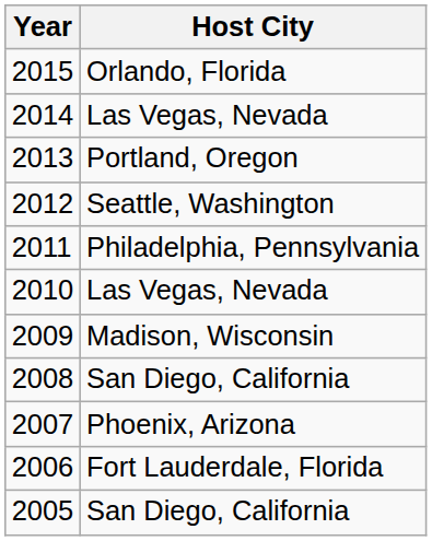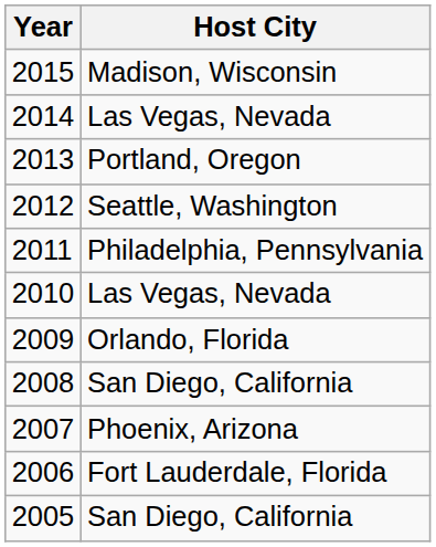2015 | Host City: Orlando, Florida -> Madison, Wisconsin
2009 | Host City: Madison, Wisconsin -> Orlando, Florida
